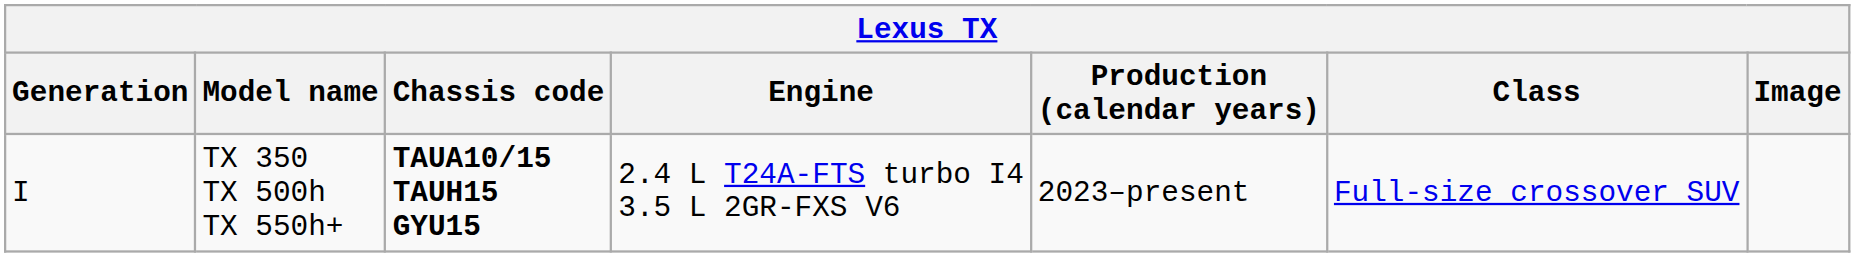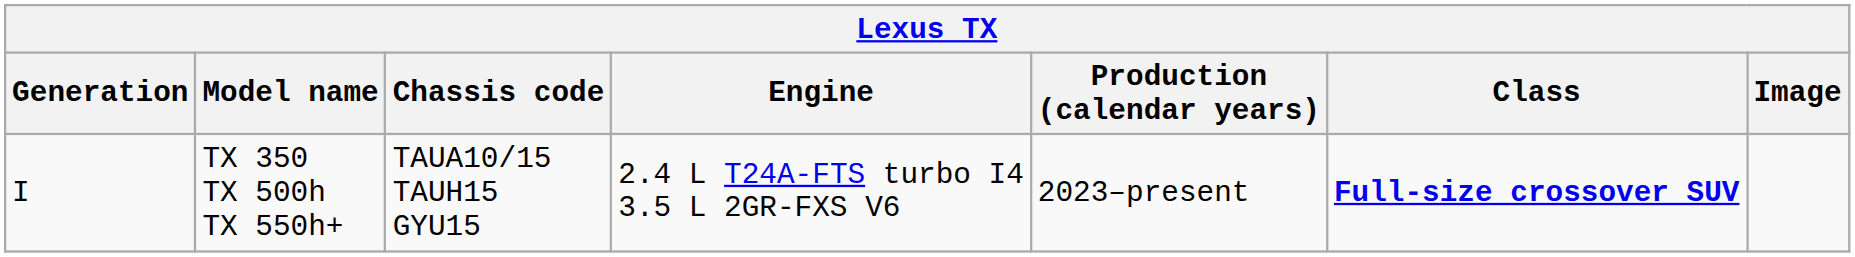TX 350 TX 500h TX 550h+ | Chassis code: bold -> normal
TX 350 TX 500h TX 550h+ | Class: normal -> bold
